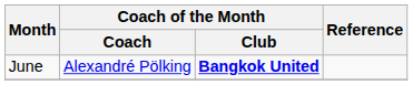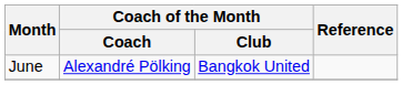June | Coach of the Month / Club: bold -> normal
